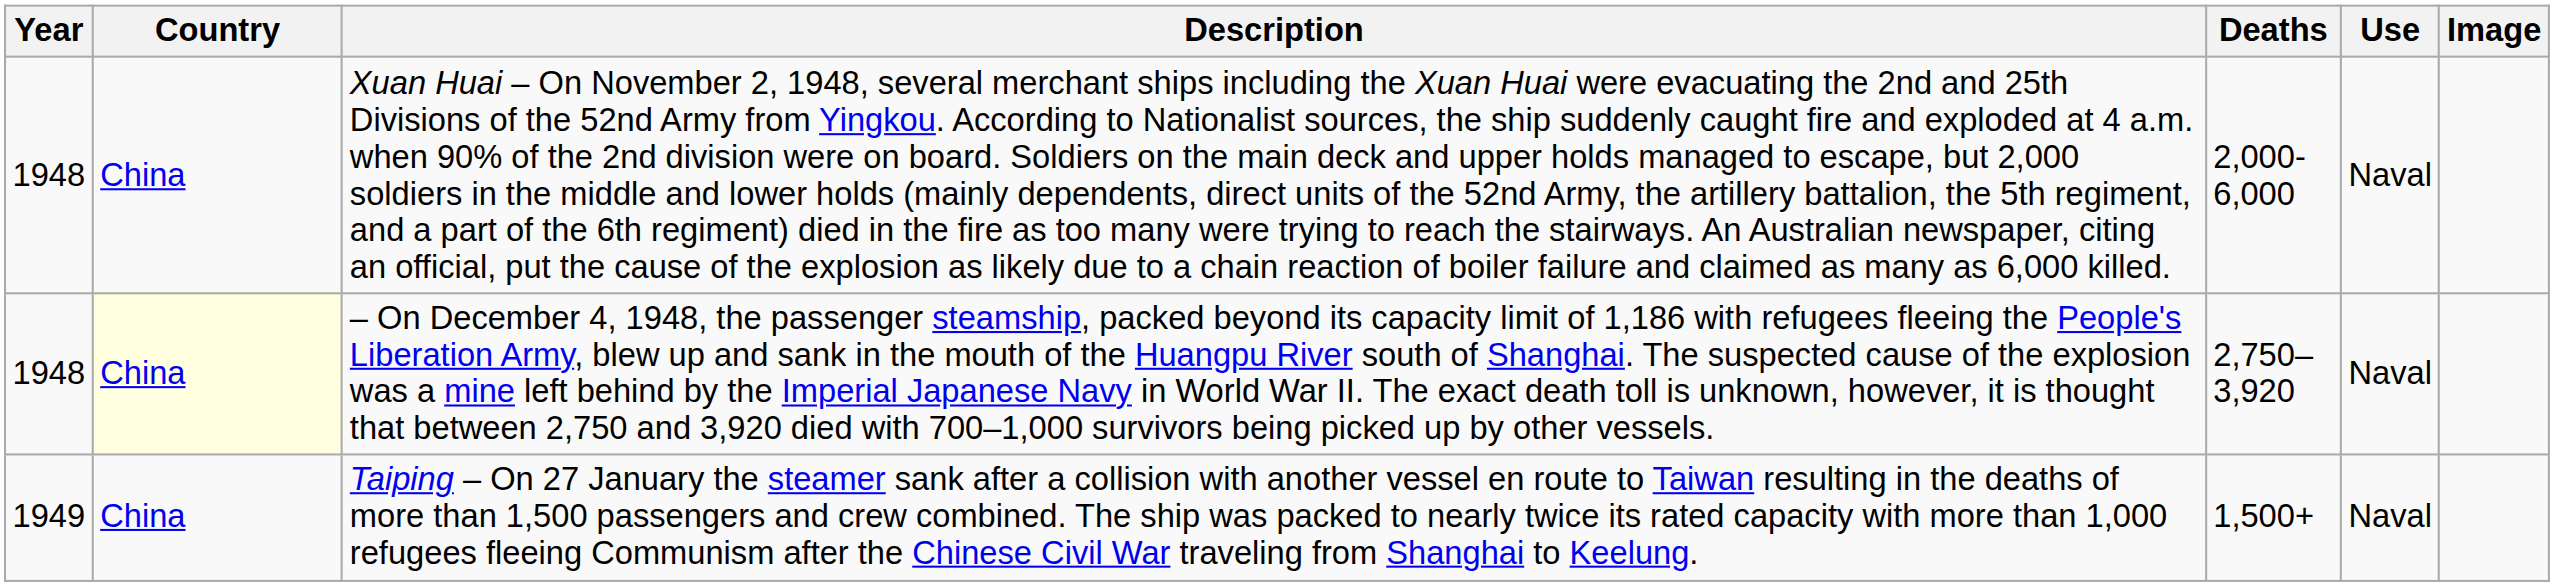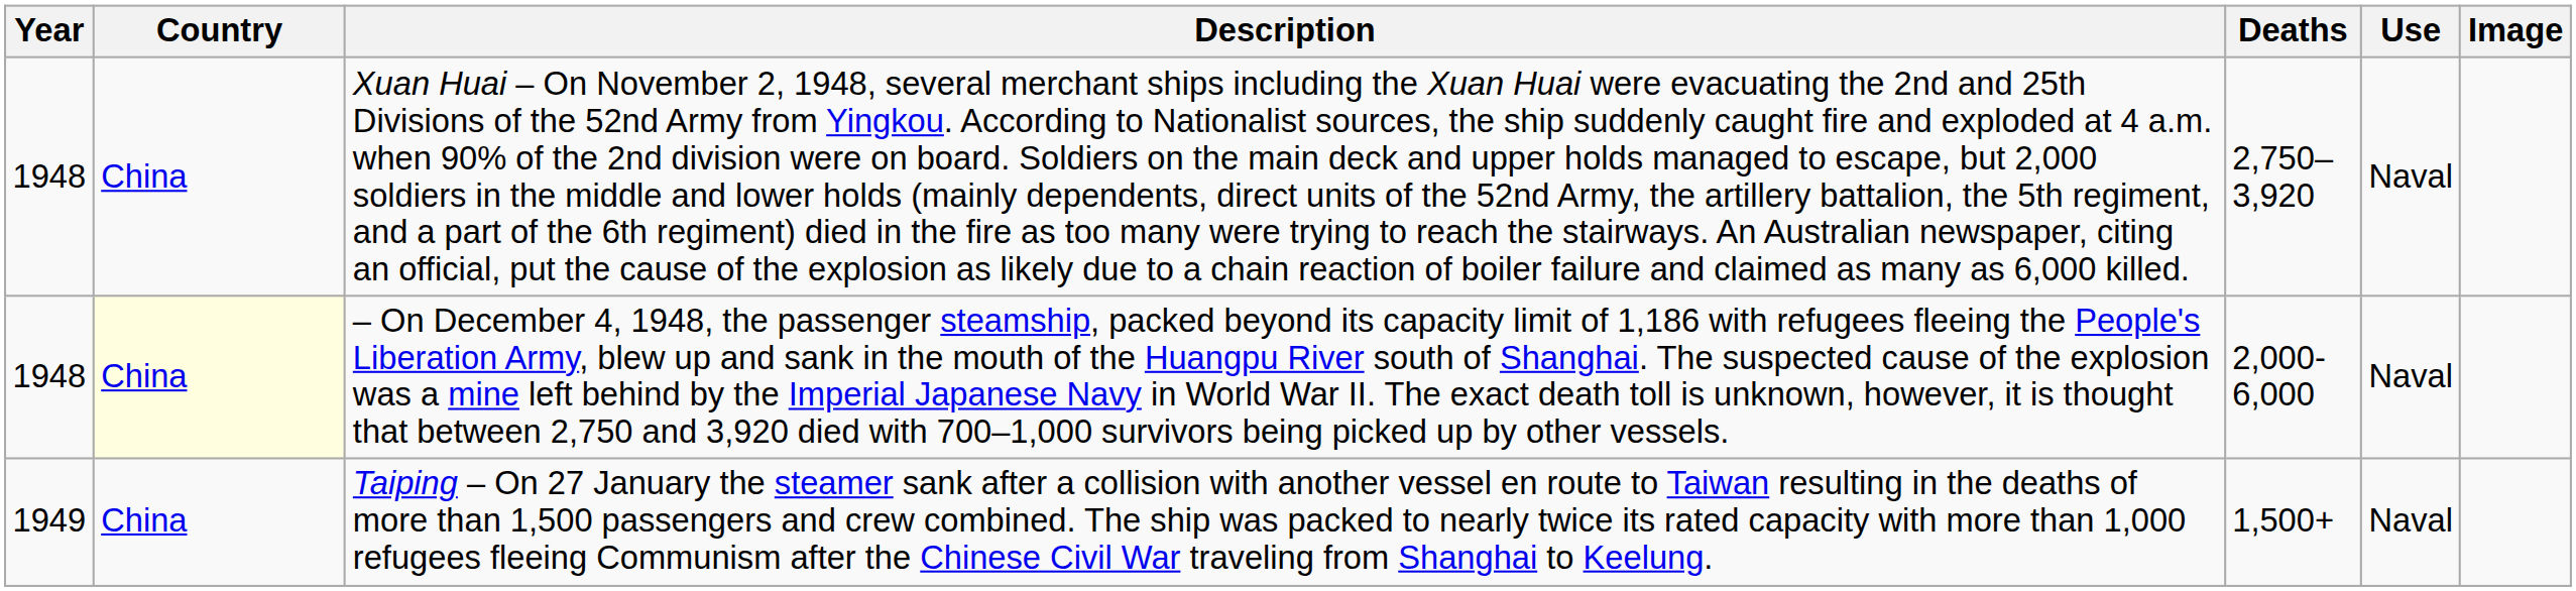row 2 | Deaths: 2,000-6,000 -> 2,750–3,920
row 3 | Deaths: 2,750–3,920 -> 2,000-6,000
